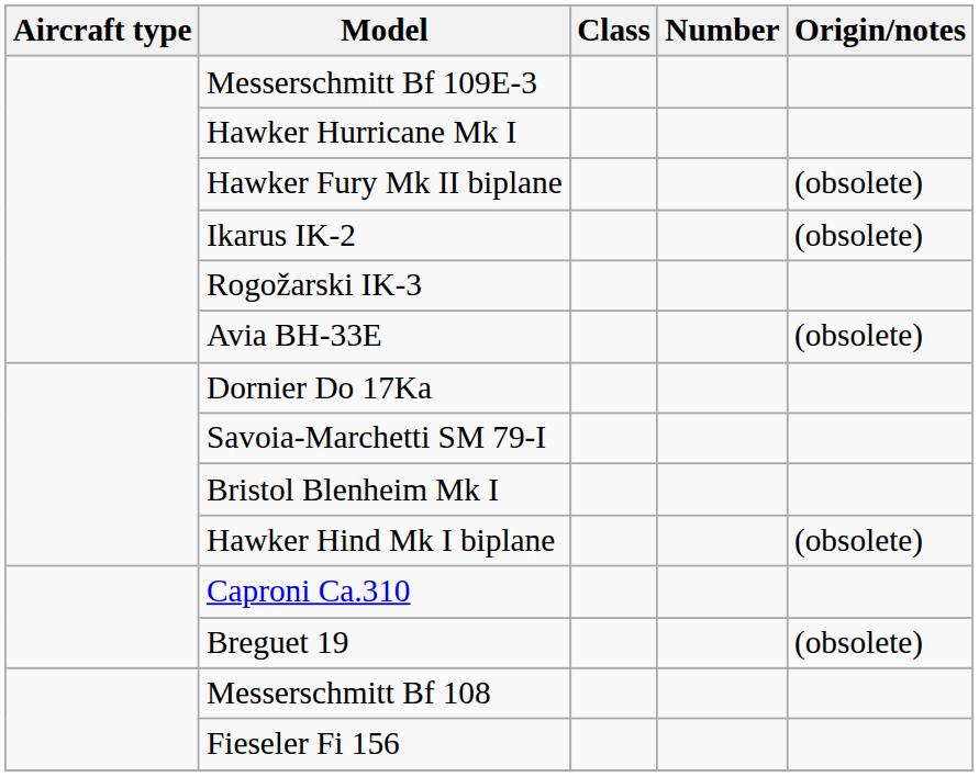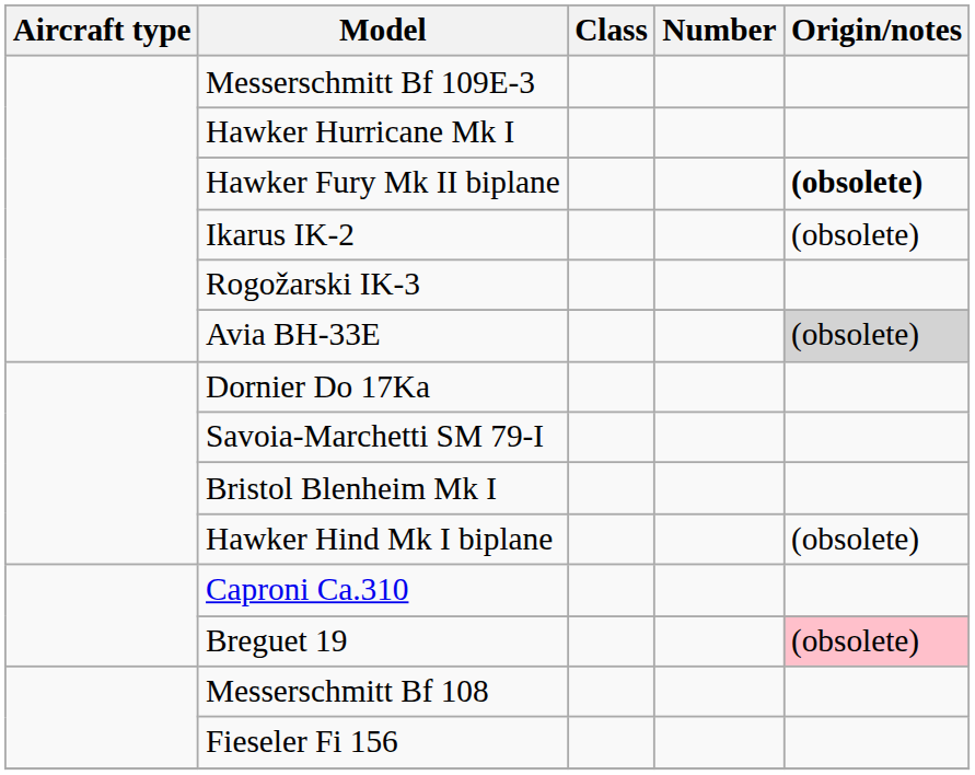Hawker Fury Mk II biplane | Origin/notes: normal -> bold
Avia BH-33E | Origin/notes: no background -> lightgrey background
Breguet 19 | Origin/notes: no background -> pink background
